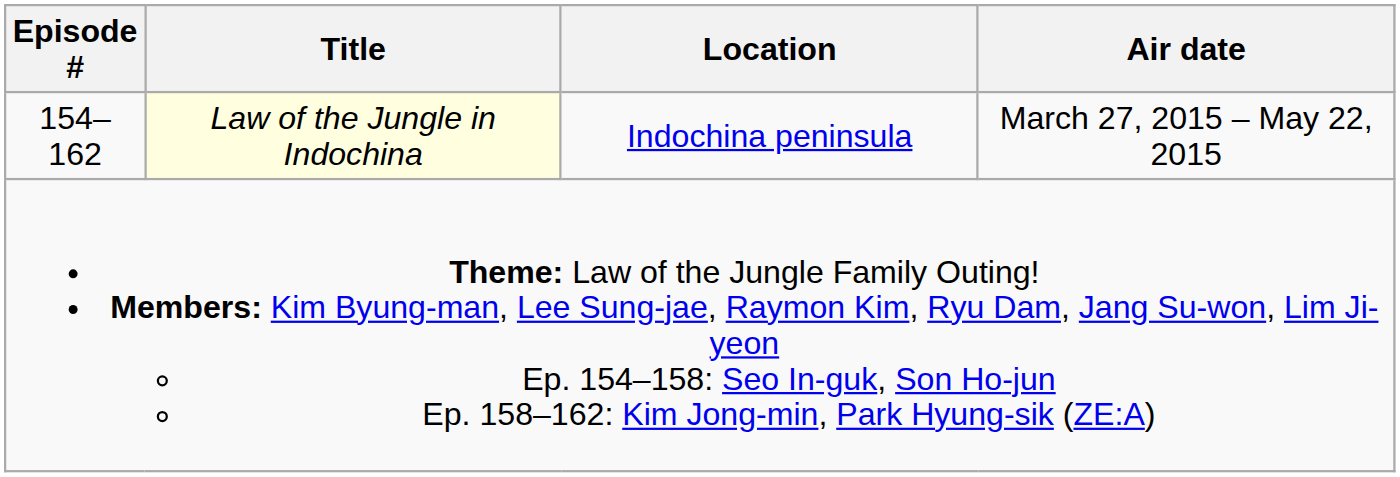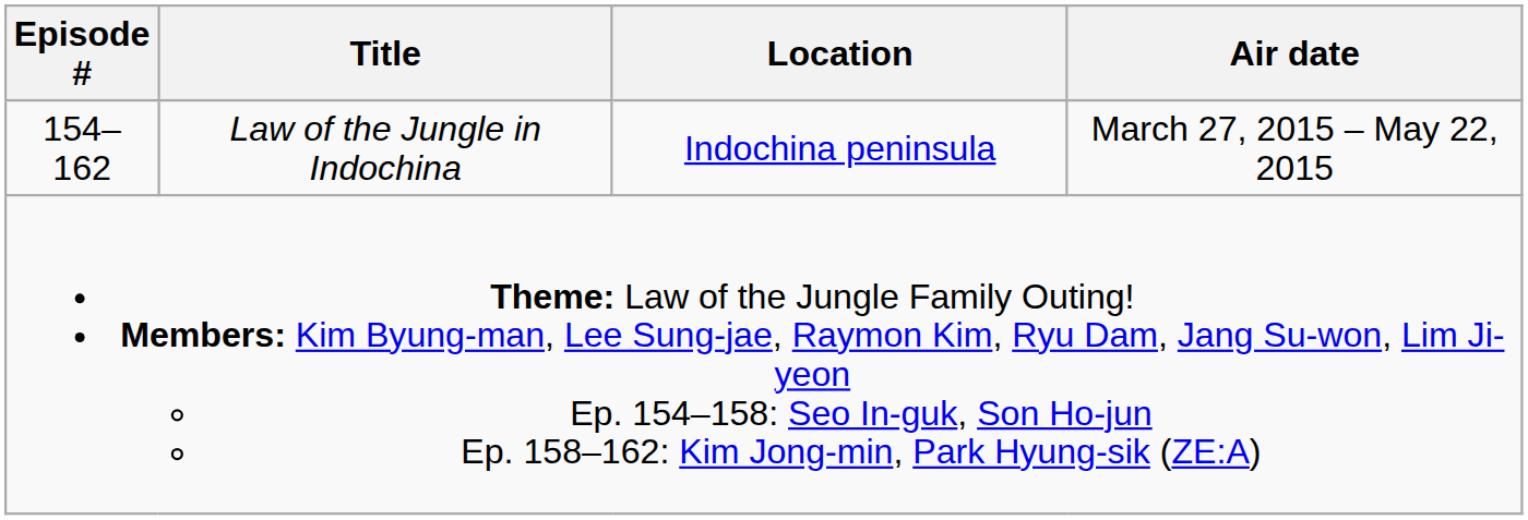154–162 | Title: lightyellow background -> no background
